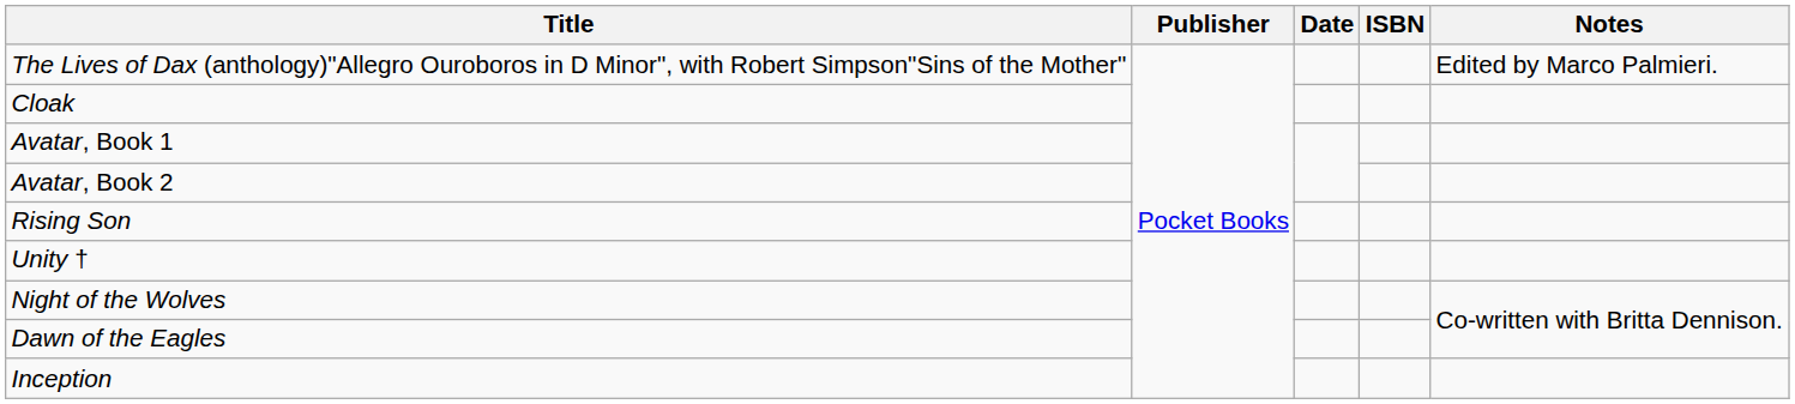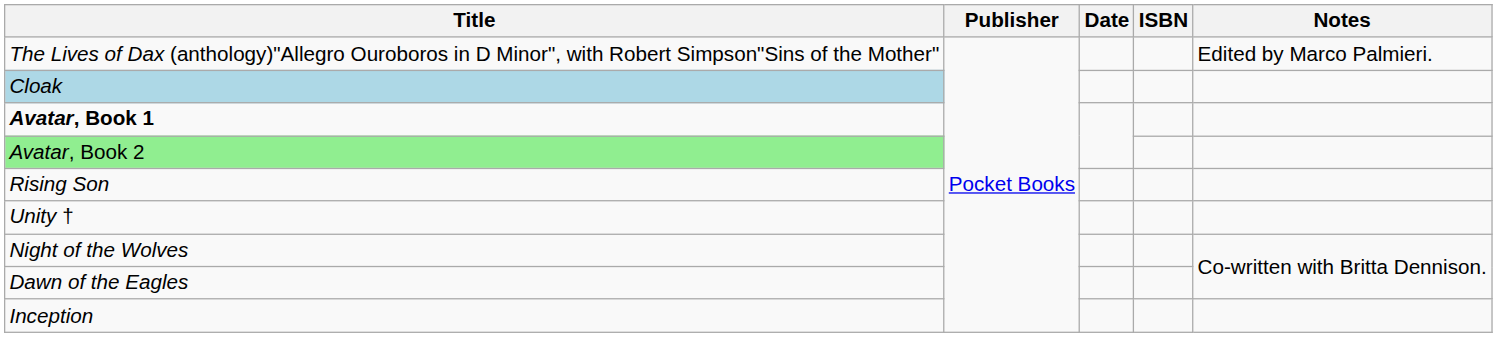Cloak | Title: no background -> lightblue background
Avatar, Book 1 | Title: normal -> bold
Avatar, Book 2 | Title: no background -> lightgreen background
